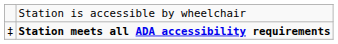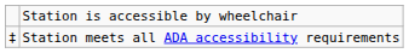row 2 | column 2: bold -> normal
